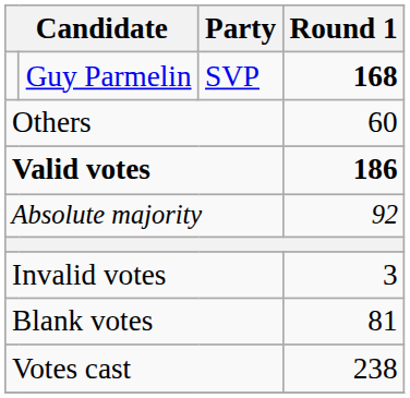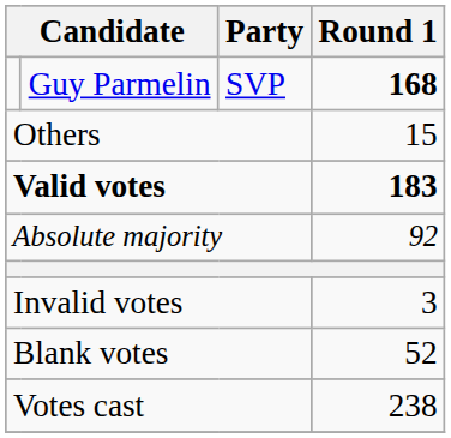Others | Round 1: 60 -> 15
Valid votes | Round 1: 186 -> 183
Blank votes | Round 1: 81 -> 52
